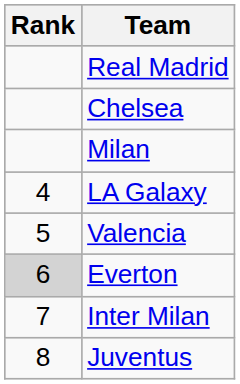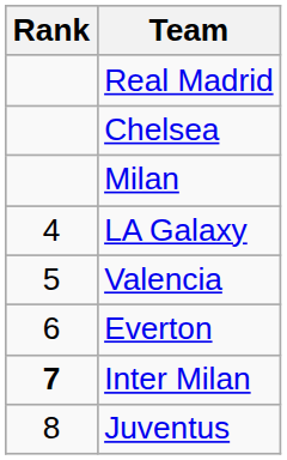Everton | Rank: lightgrey background -> no background
Inter Milan | Rank: normal -> bold
